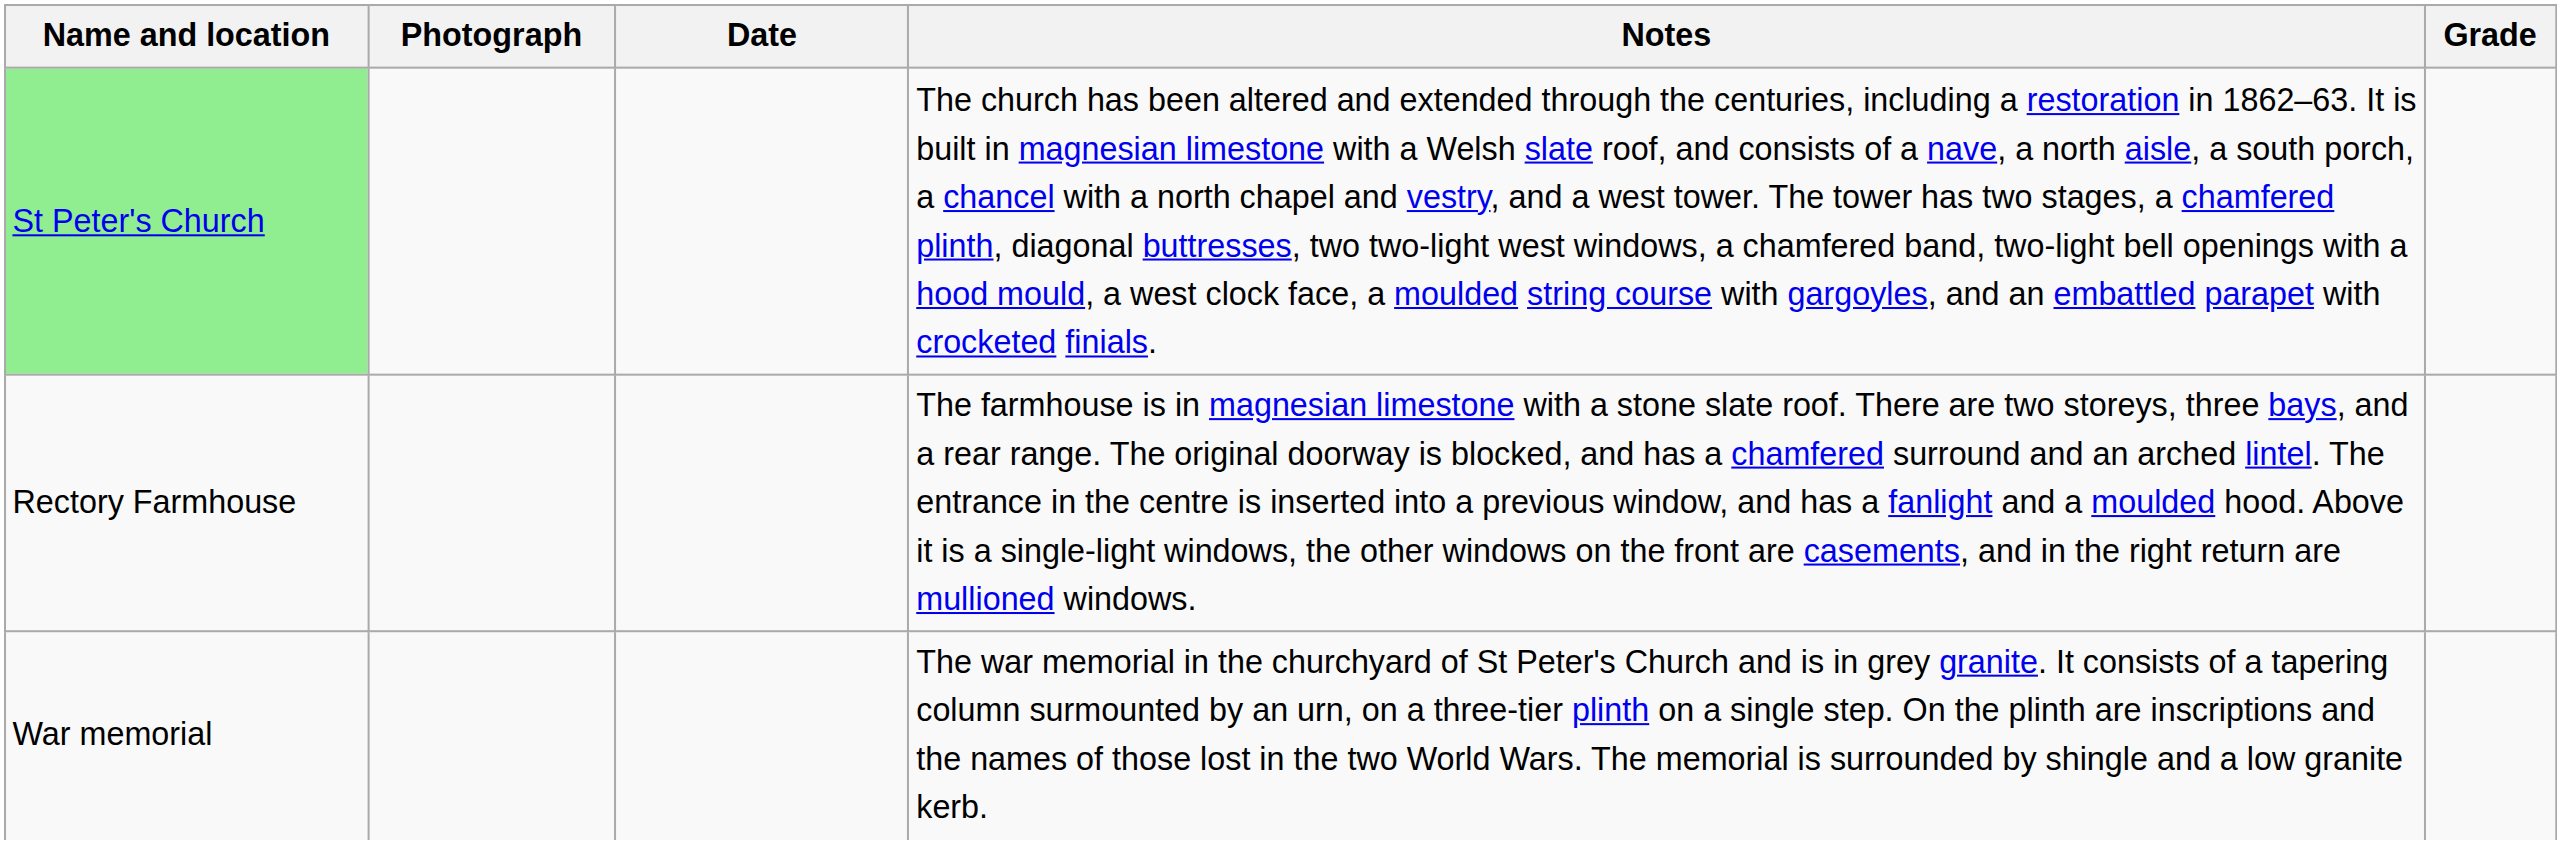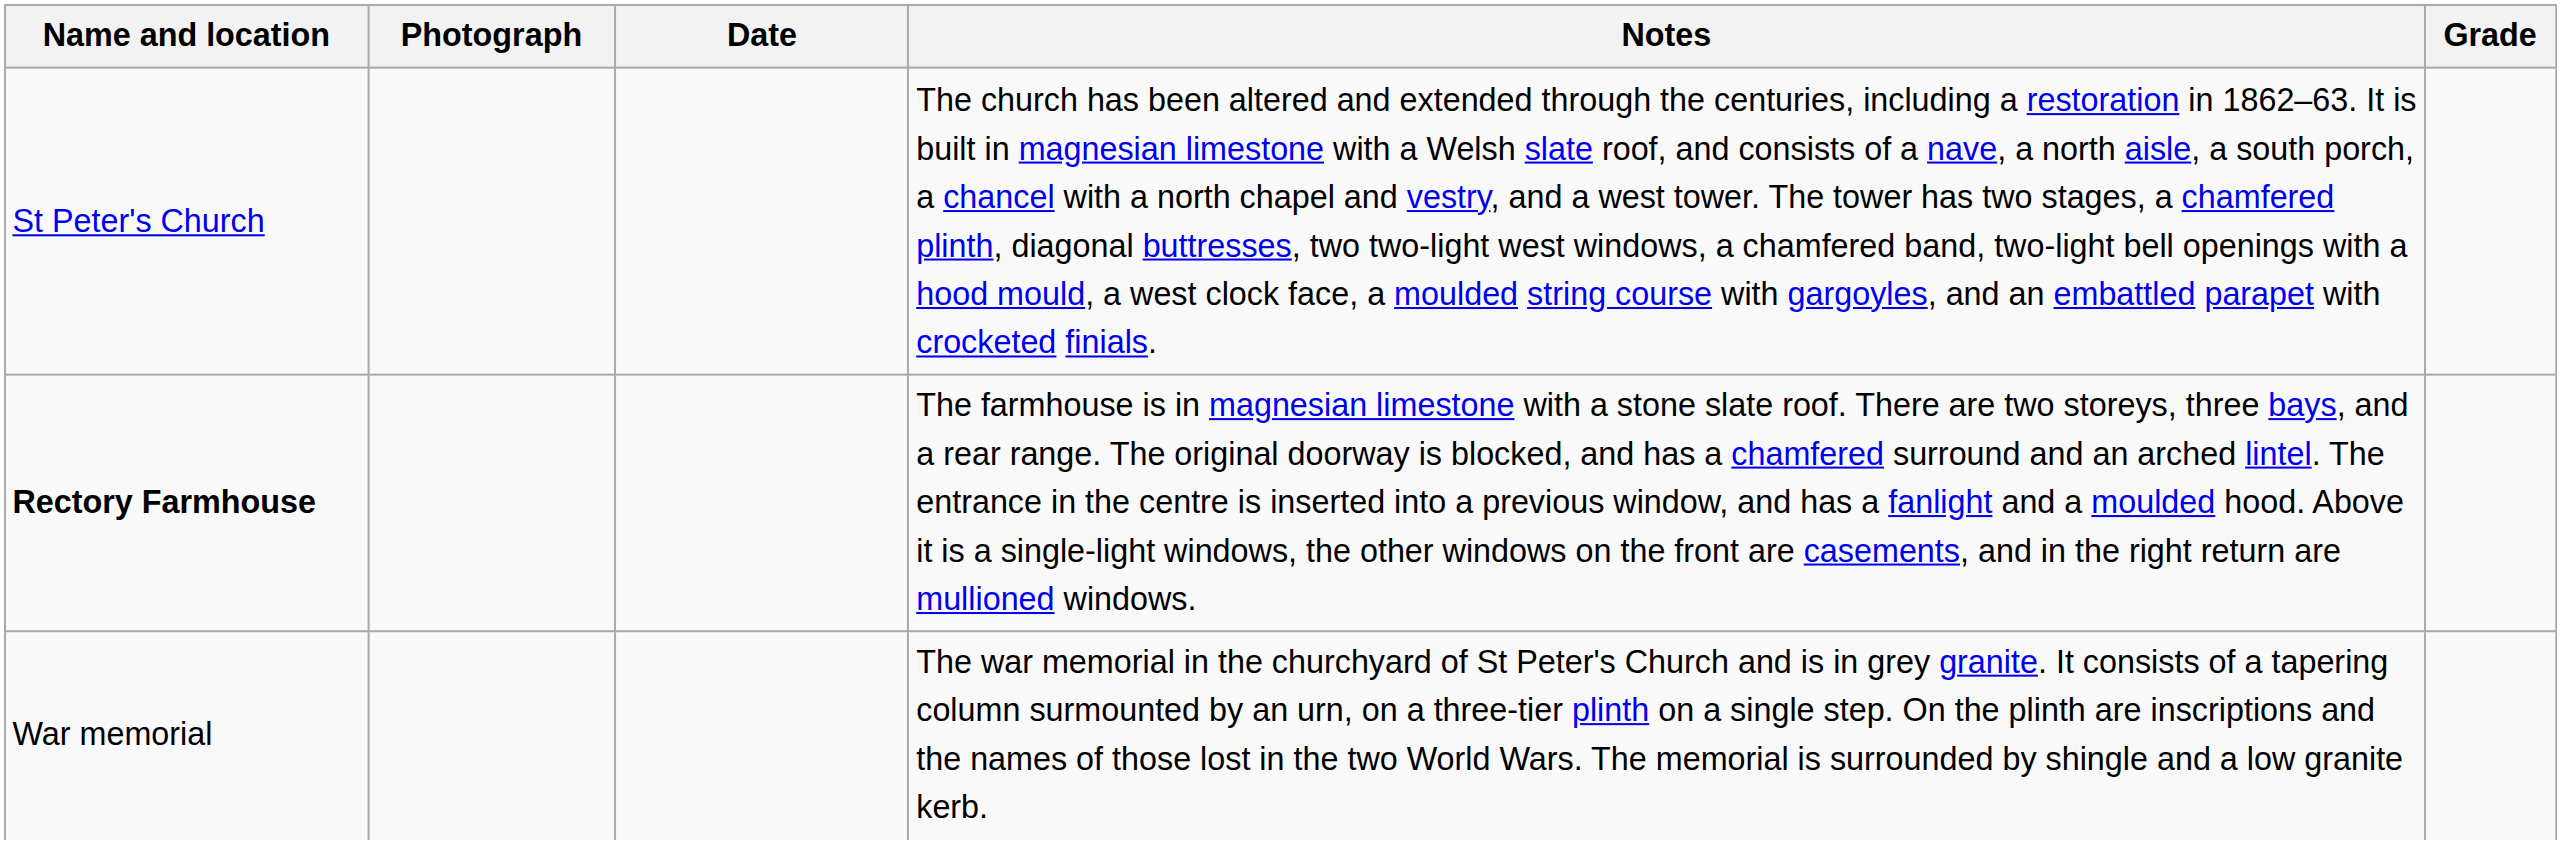St Peter's Church | Name and location: lightgreen background -> no background
Rectory Farmhouse | Name and location: normal -> bold
